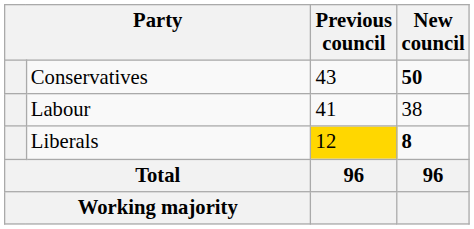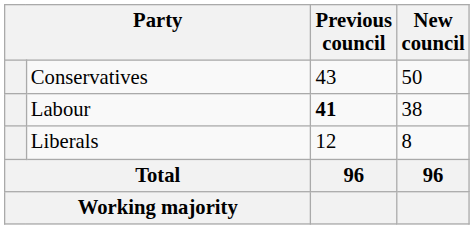Conservatives | New council: bold -> normal
Labour | Previous council: normal -> bold
Liberals | Previous council: gold background -> no background
Liberals | New council: bold -> normal
